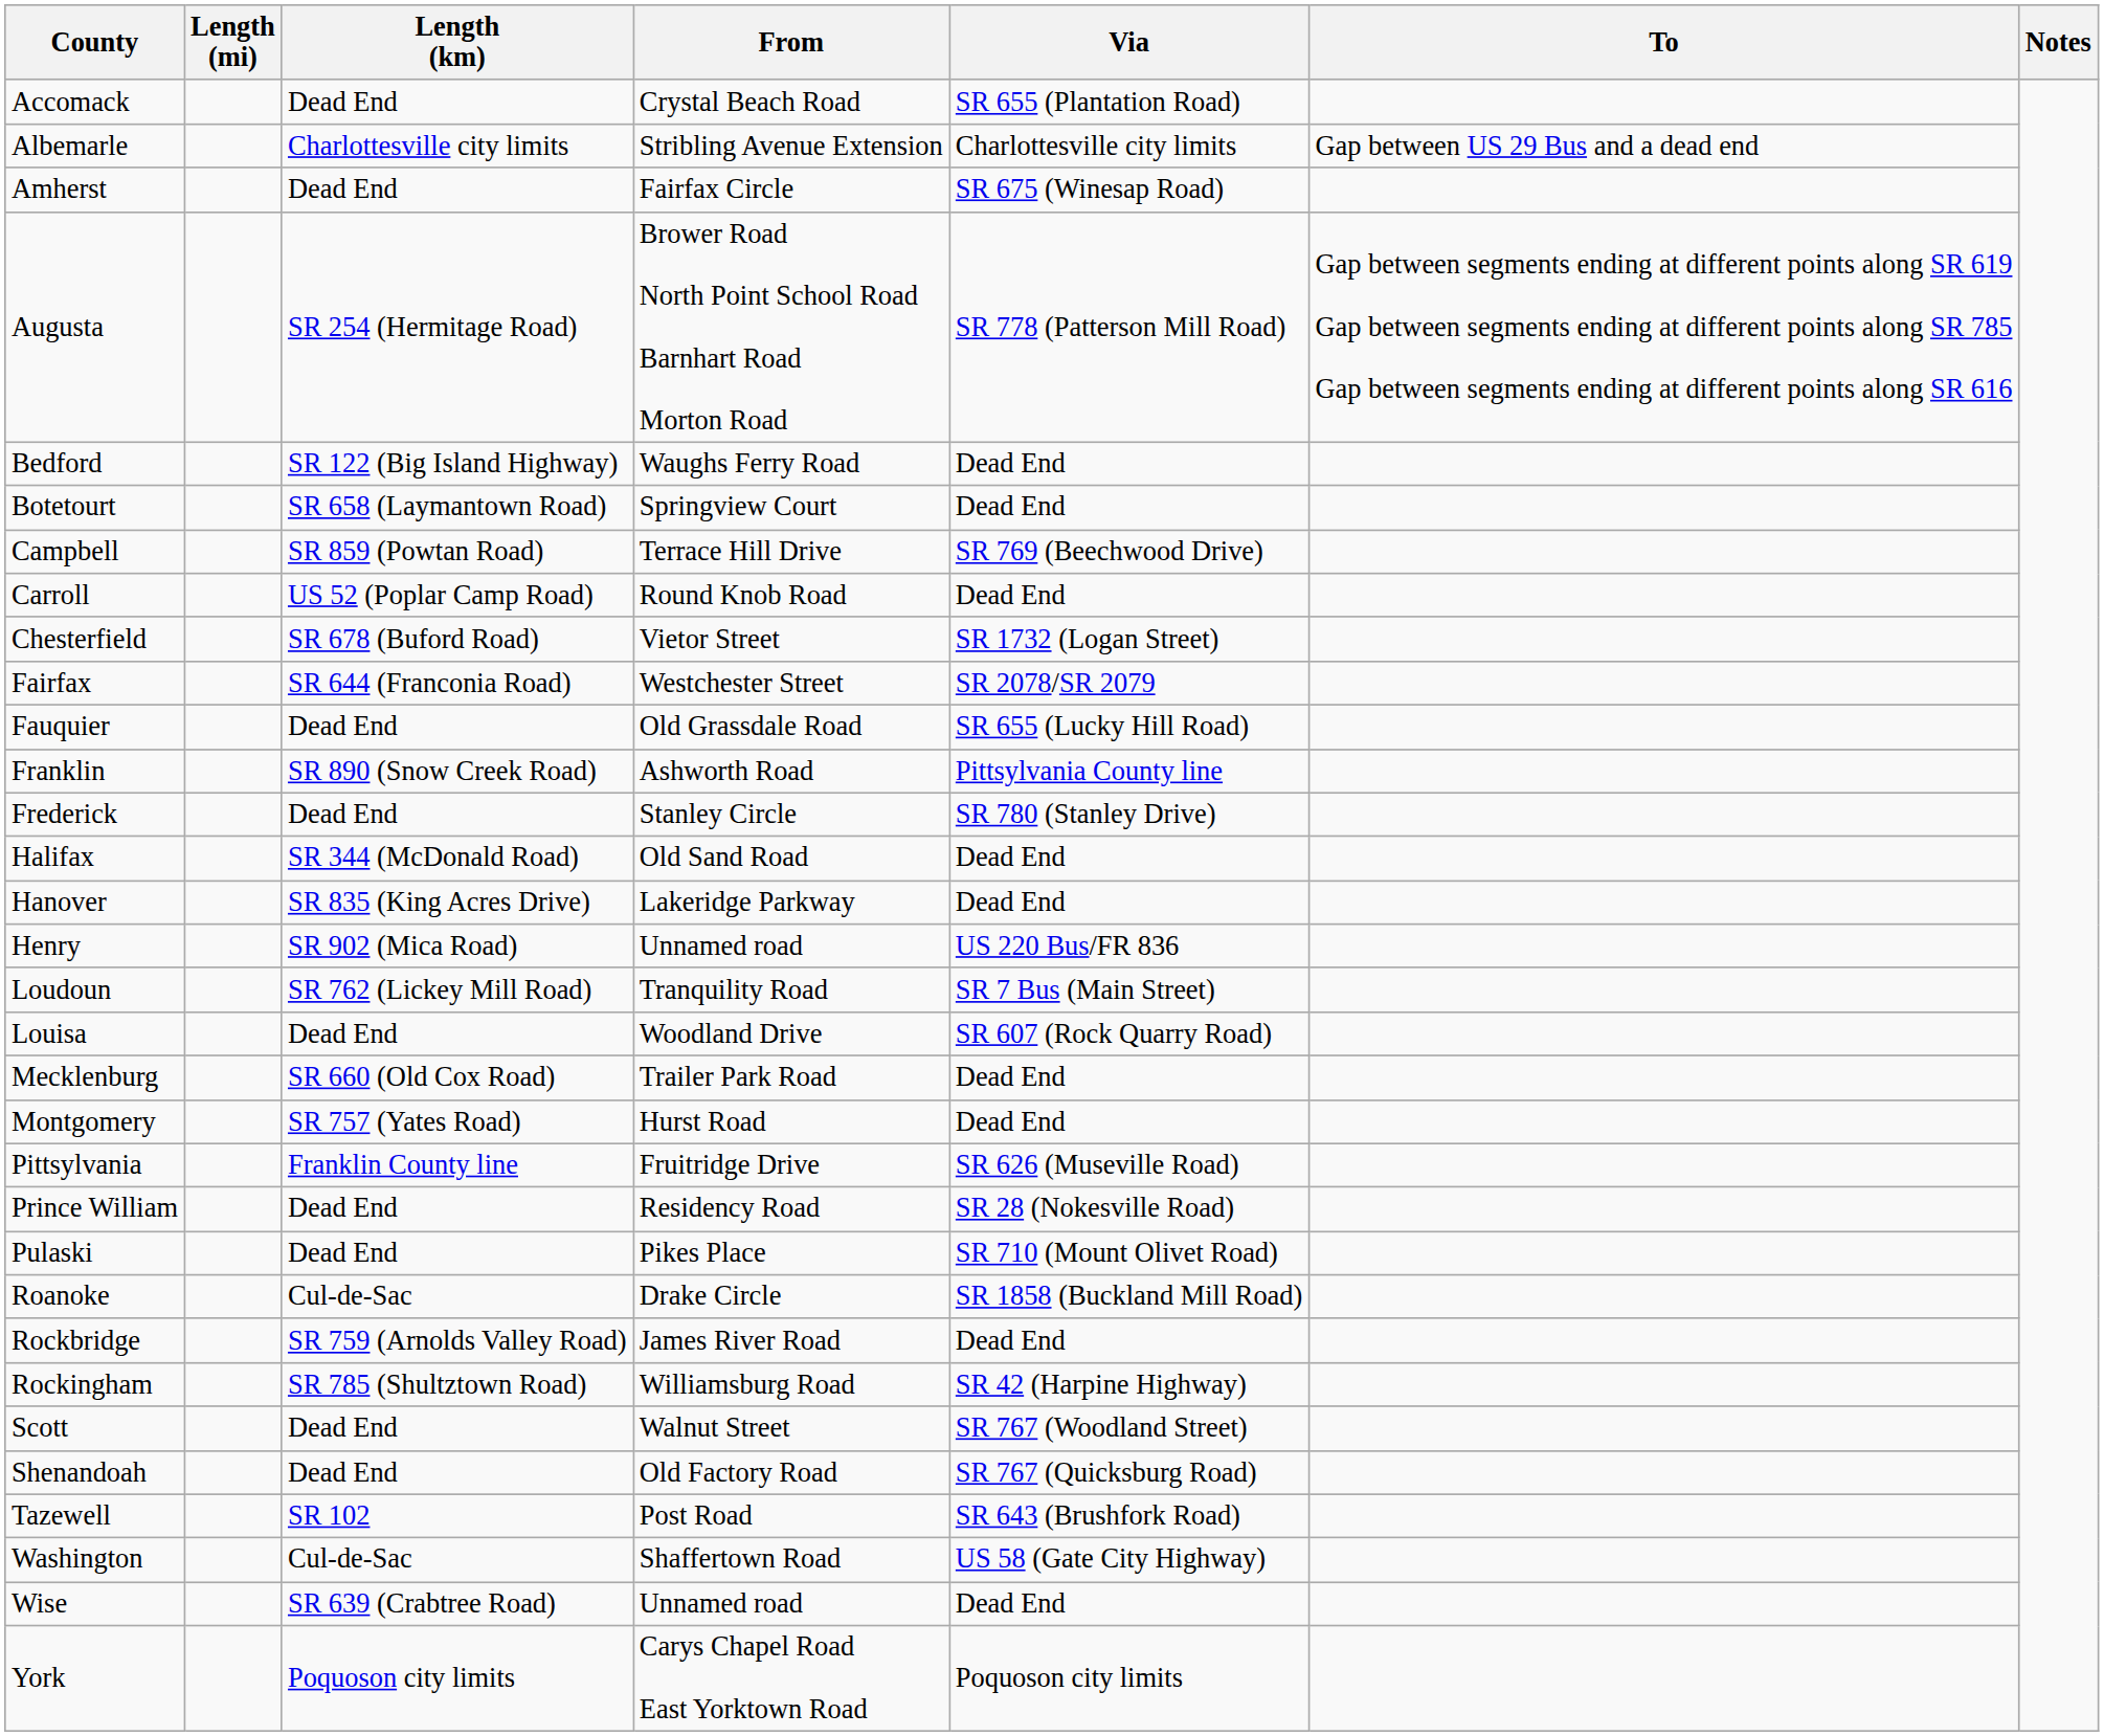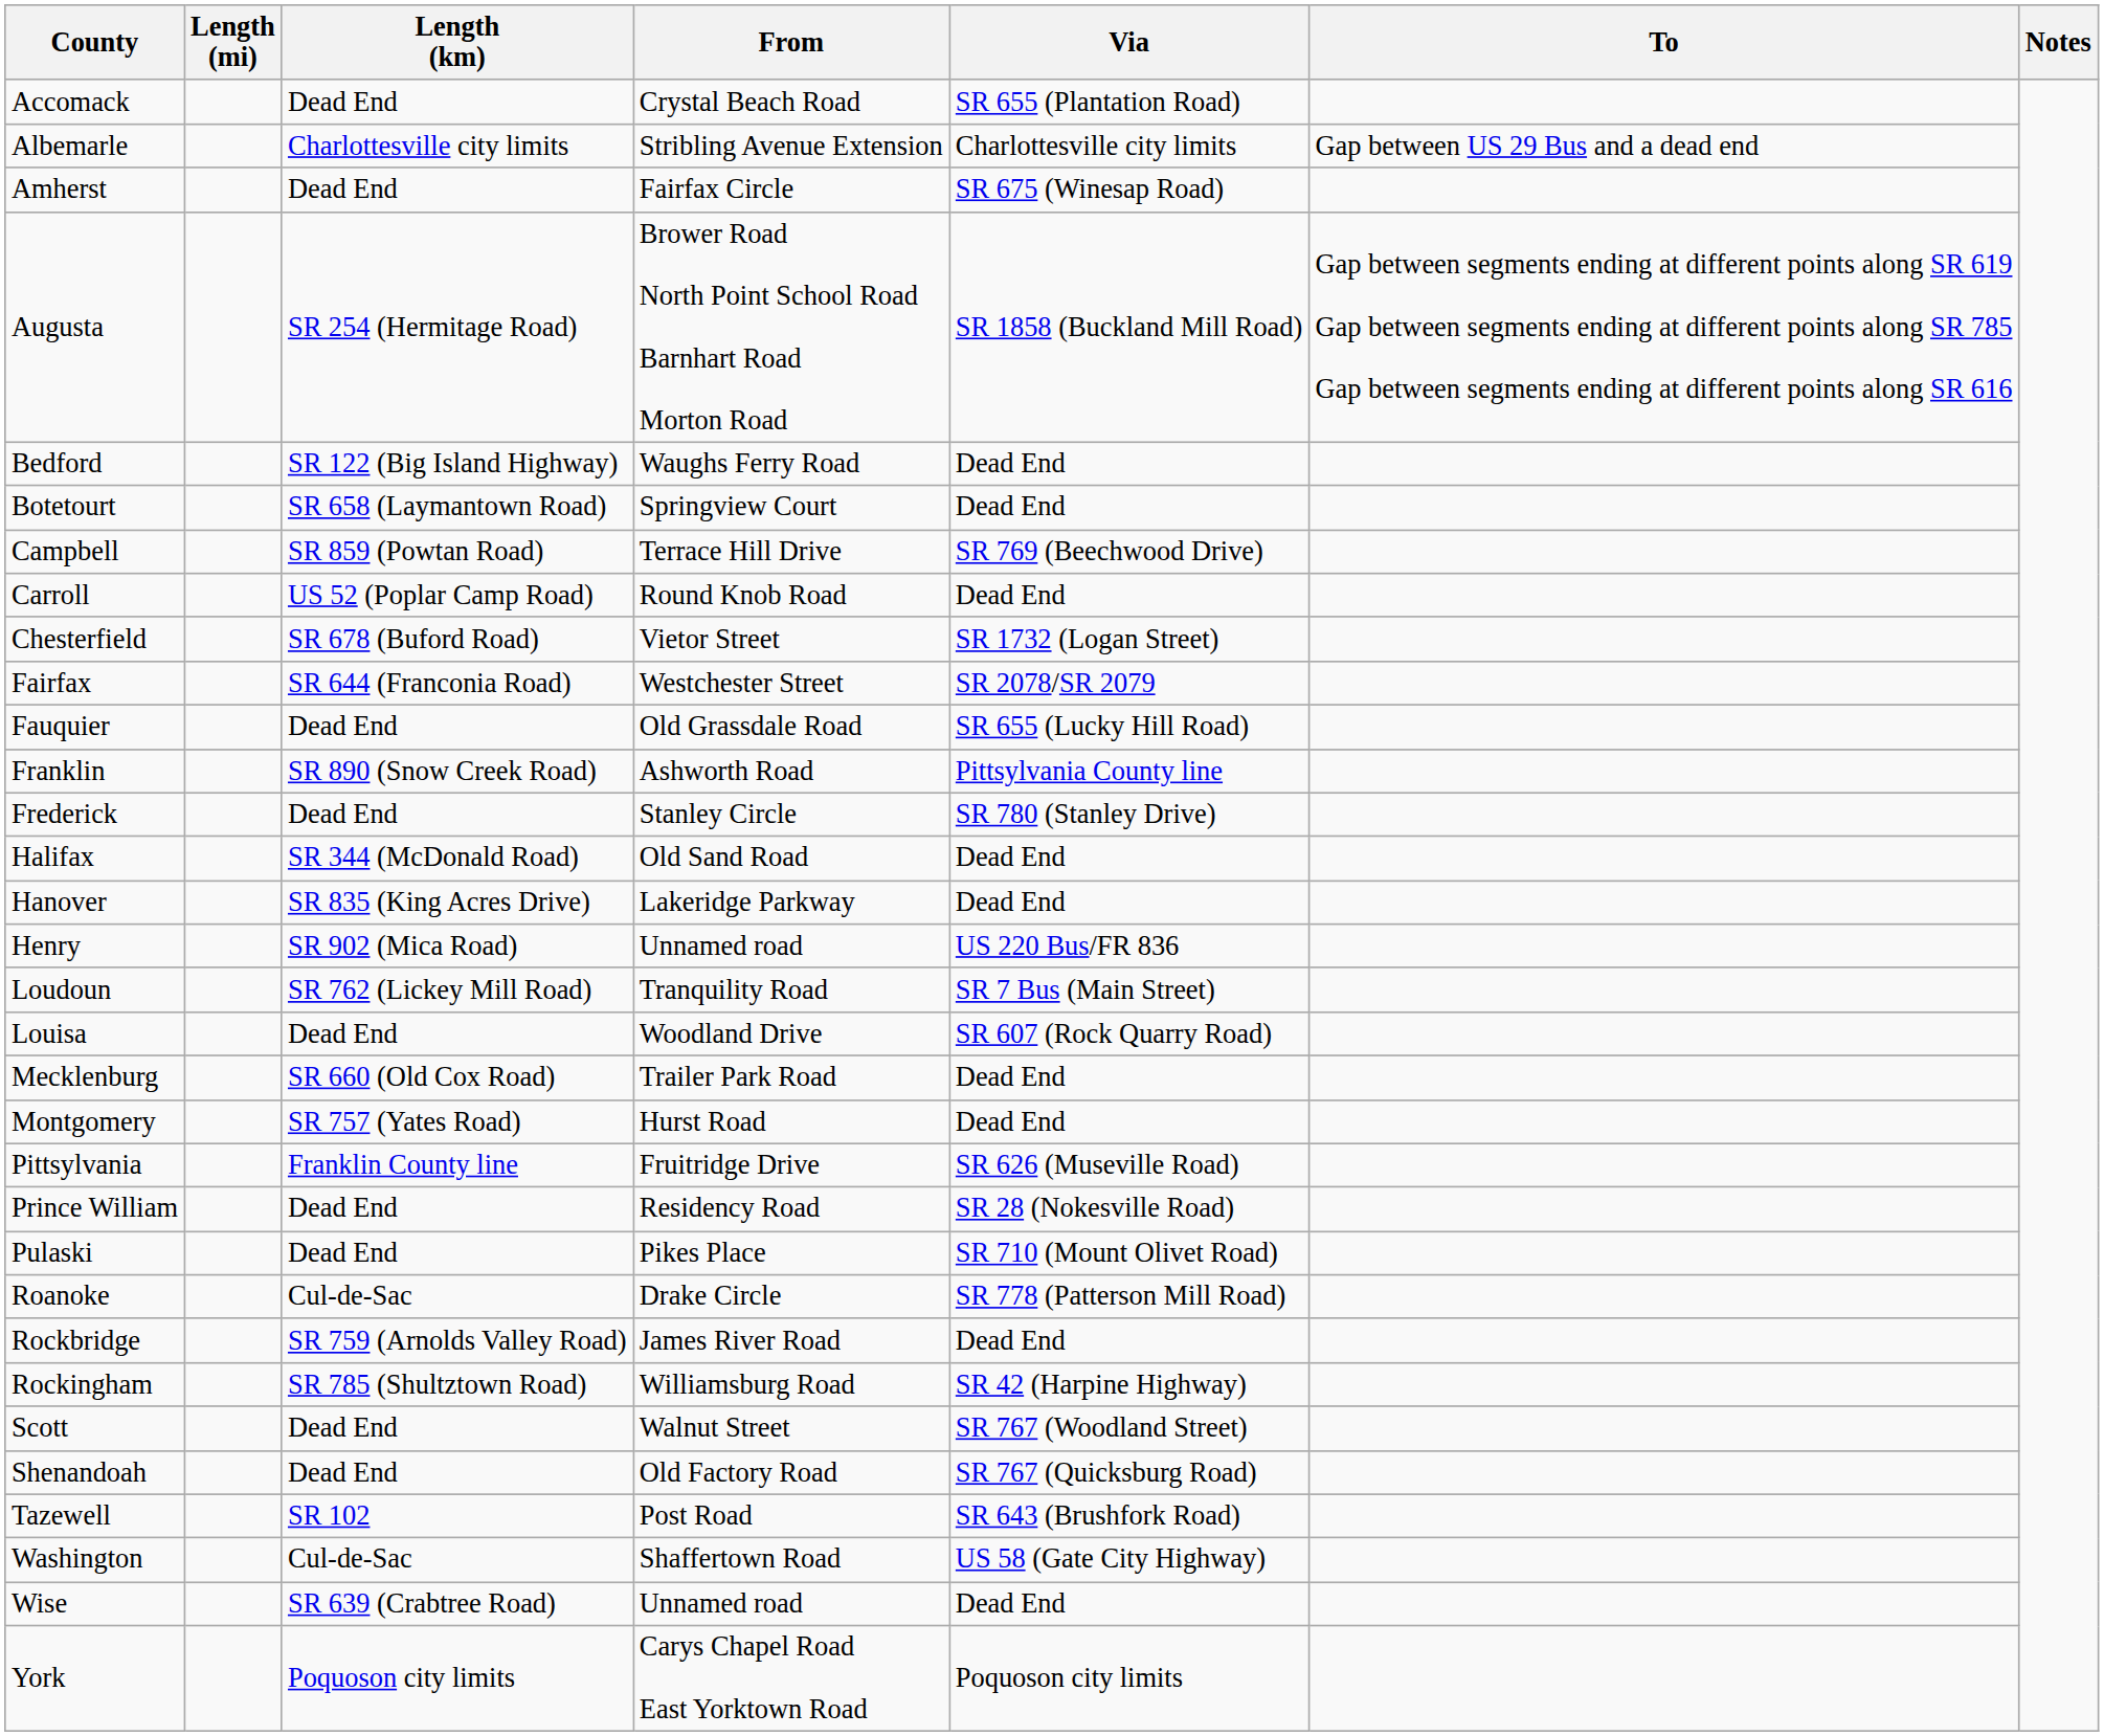Augusta | Via: SR 778 (Patterson Mill Road) -> SR 1858 (Buckland Mill Road)
Roanoke | Via: SR 1858 (Buckland Mill Road) -> SR 778 (Patterson Mill Road)
